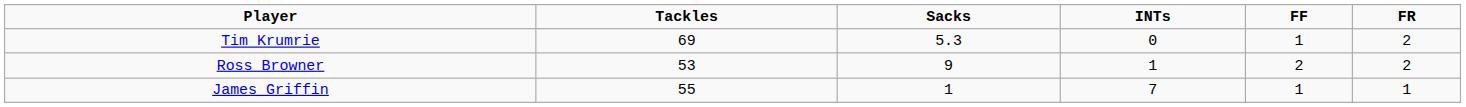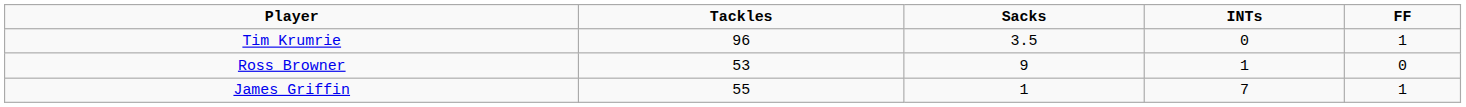- column: FR | 2 | 2 | 1
Tim Krumrie | Tackles: 69 -> 96
Tim Krumrie | Sacks: 5.3 -> 3.5
Ross Browner | FF: 2 -> 0
